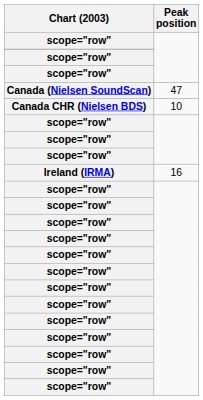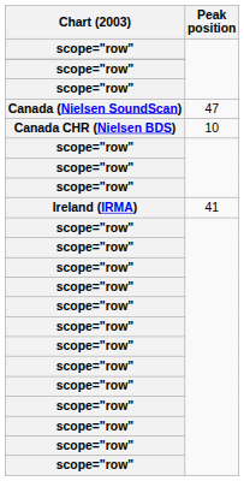Ireland (IRMA) | Peak position: 16 -> 41
